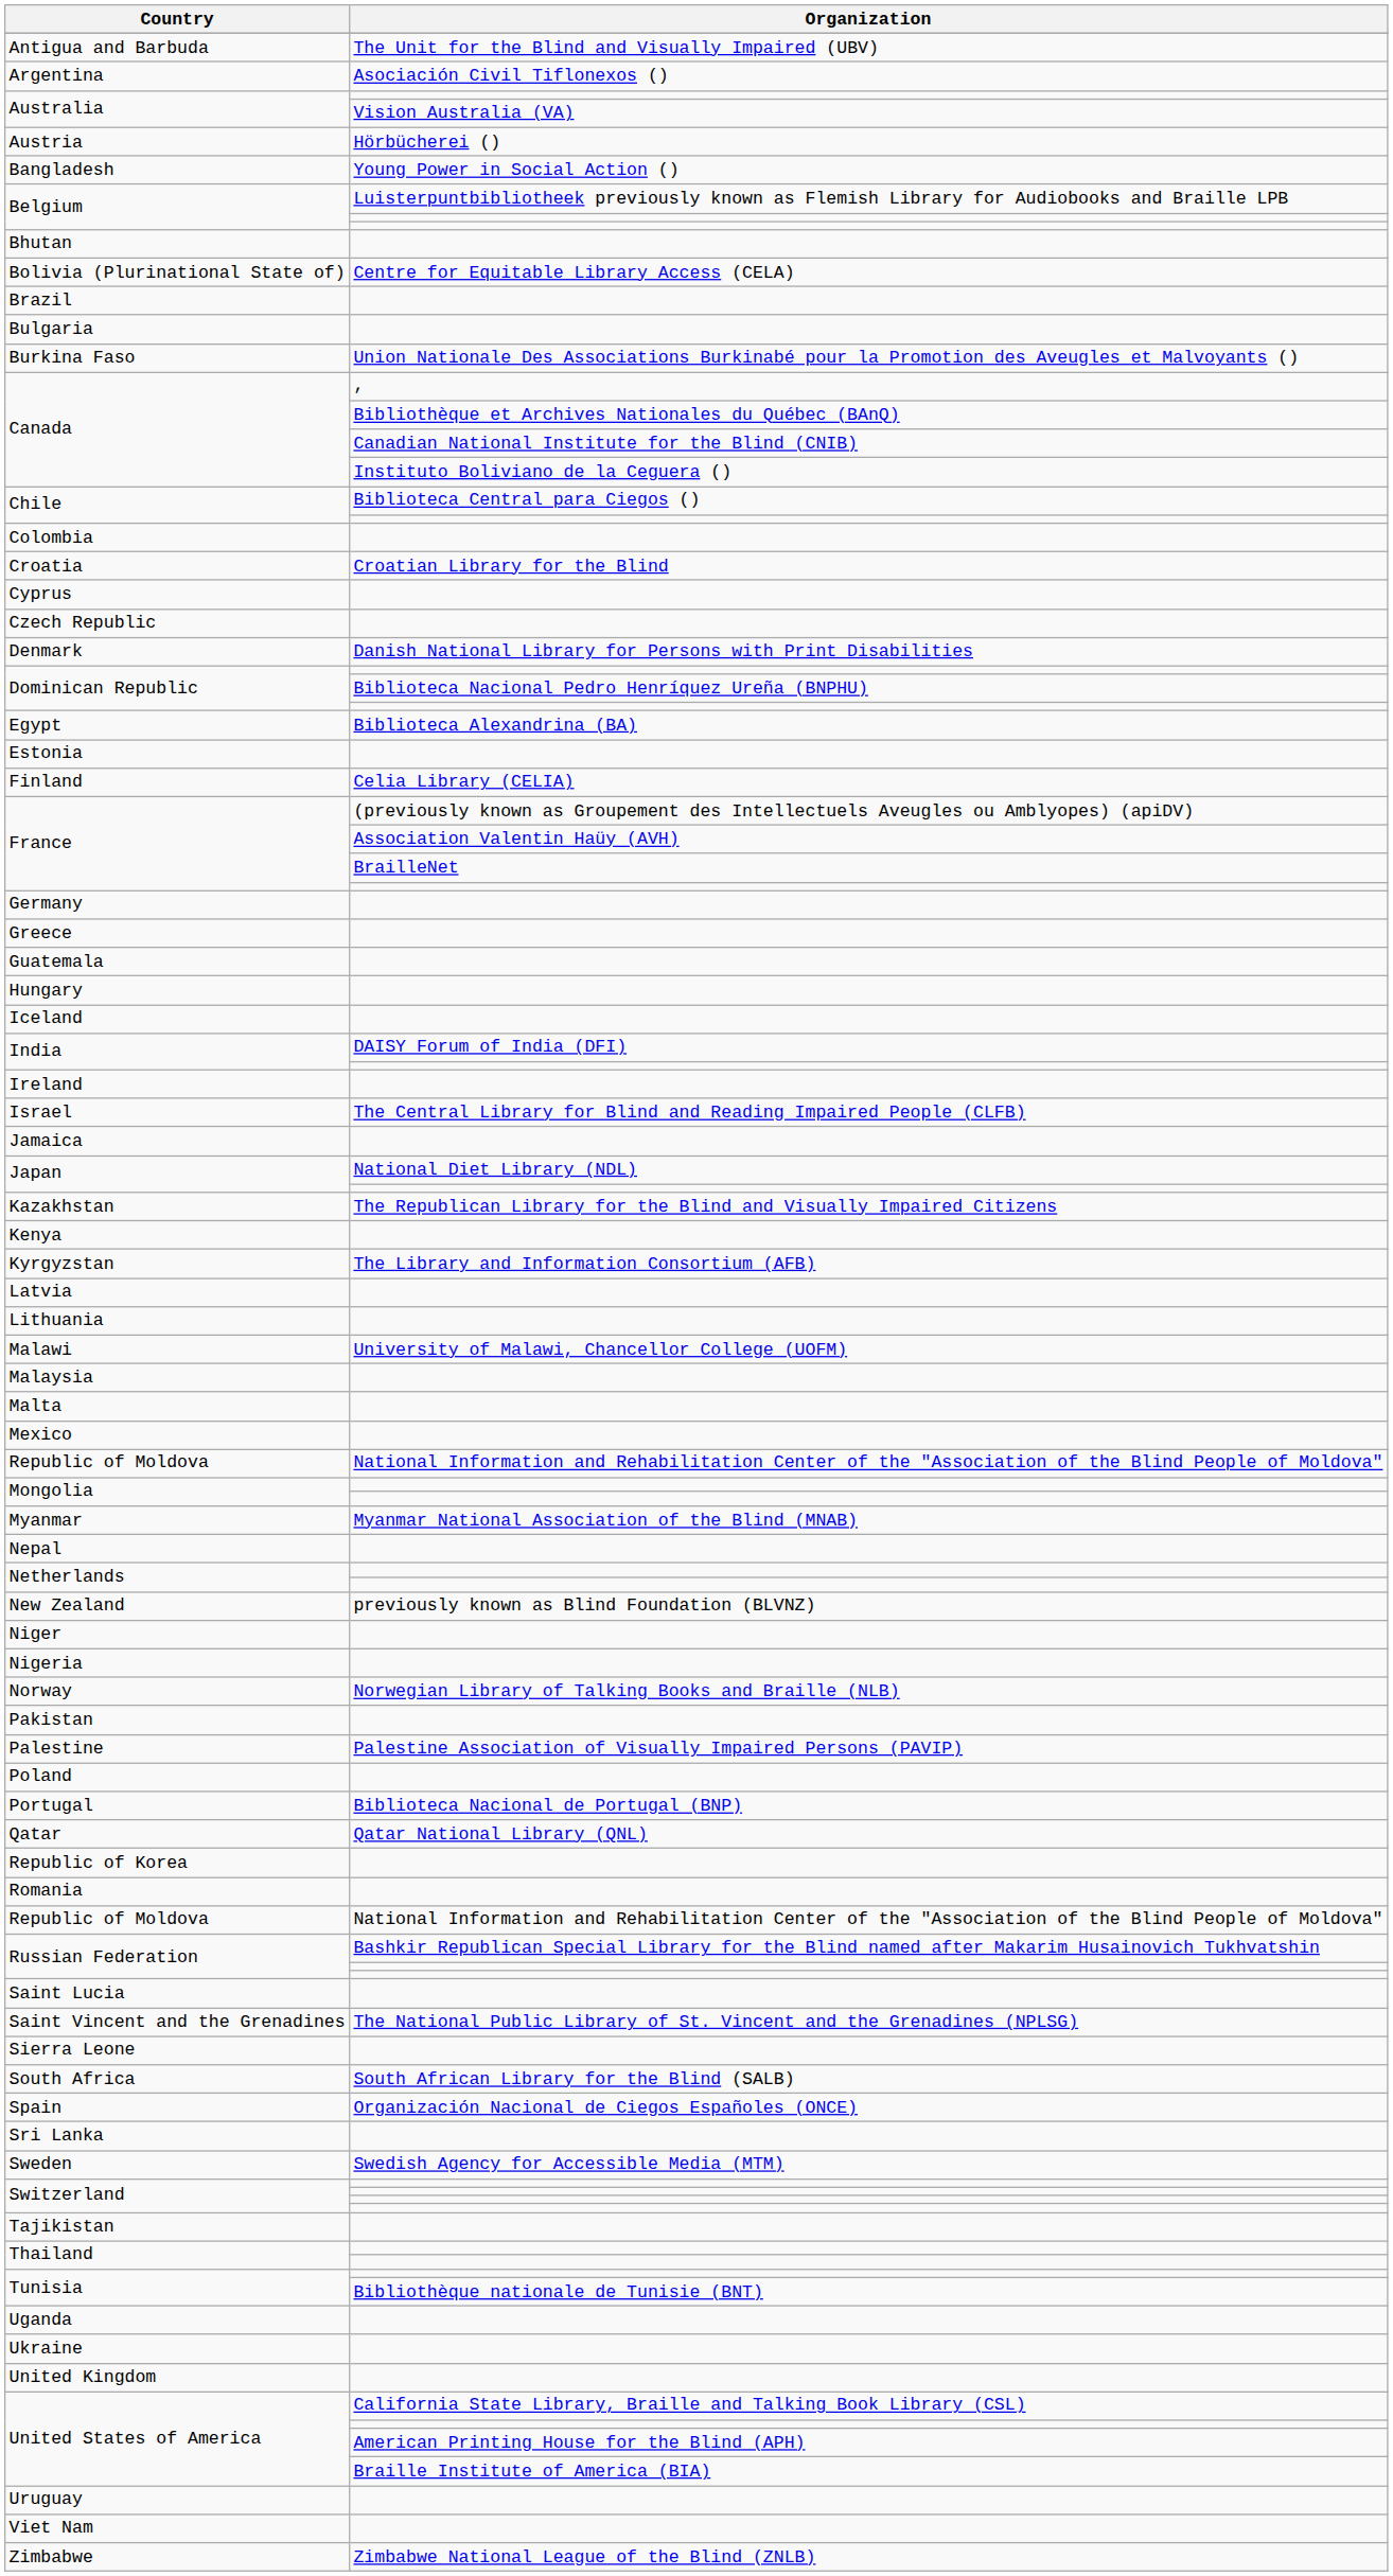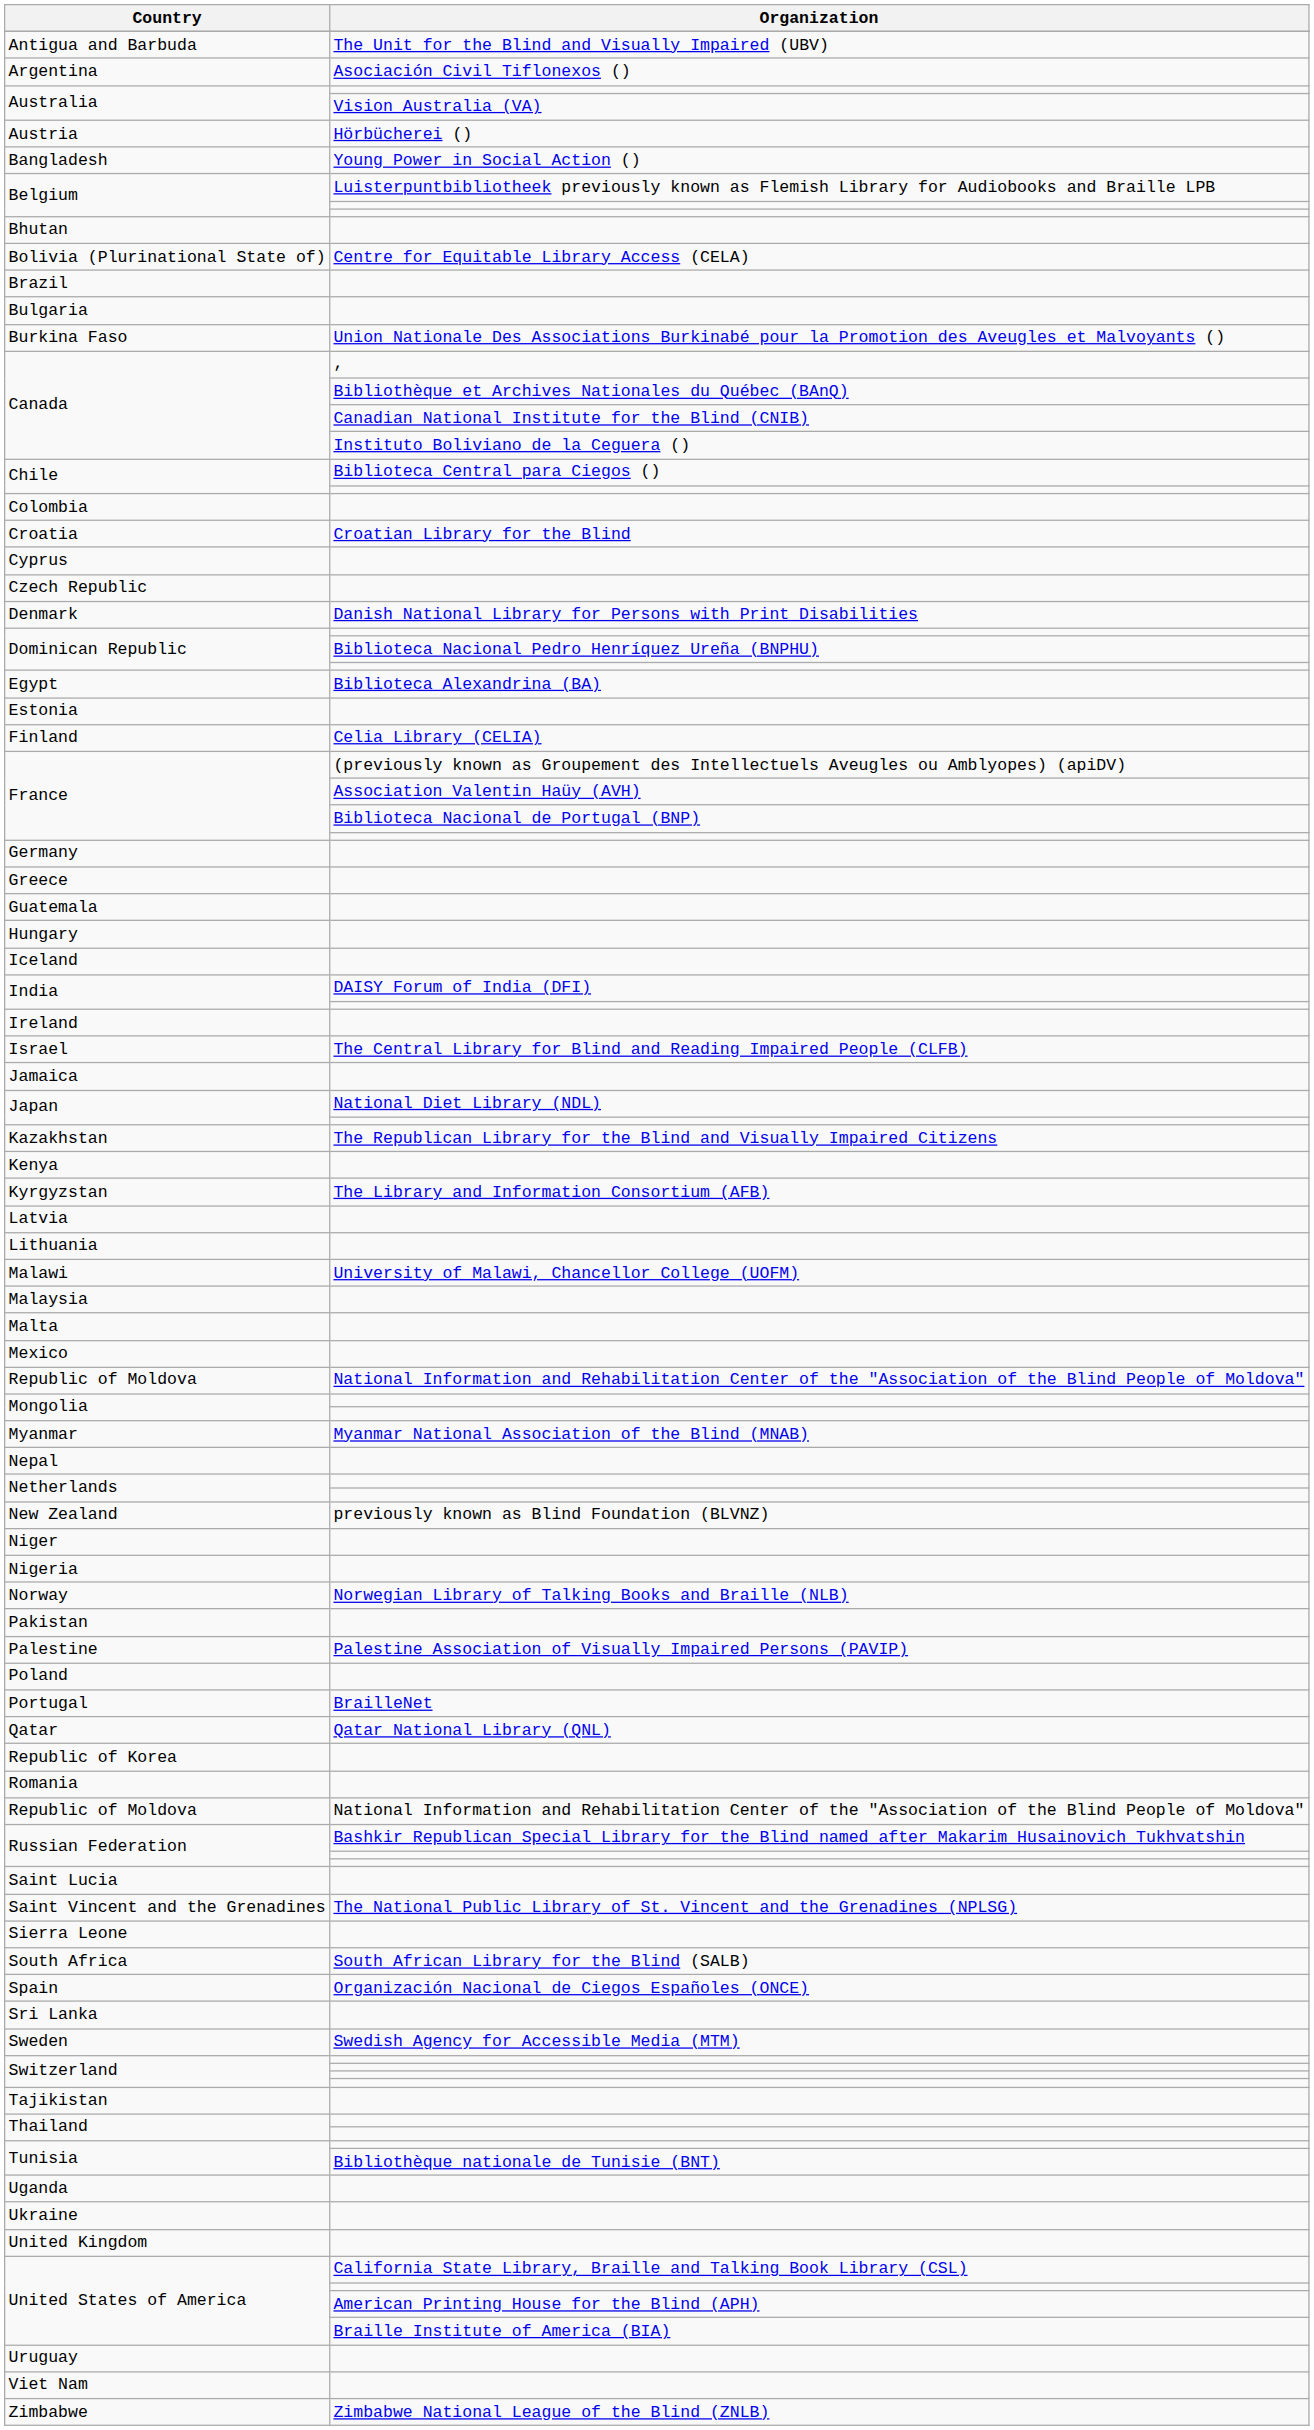row 35 | Organization: BrailleNet -> Biblioteca Nacional de Portugal (BNP)
row 72 | Organization: Biblioteca Nacional de Portugal (BNP) -> BrailleNet
